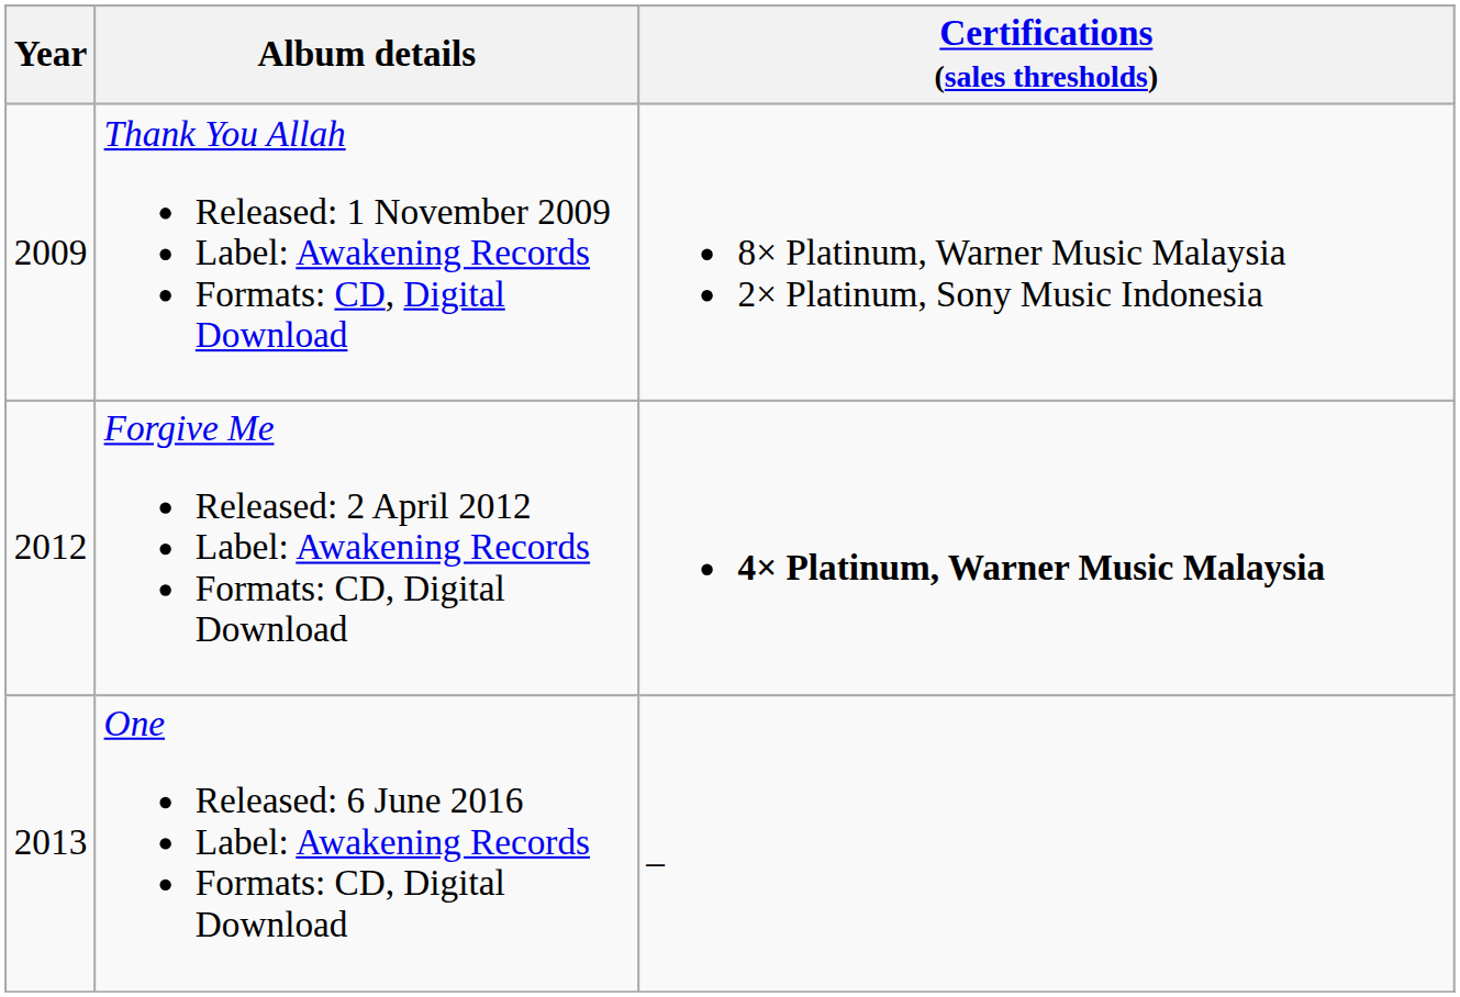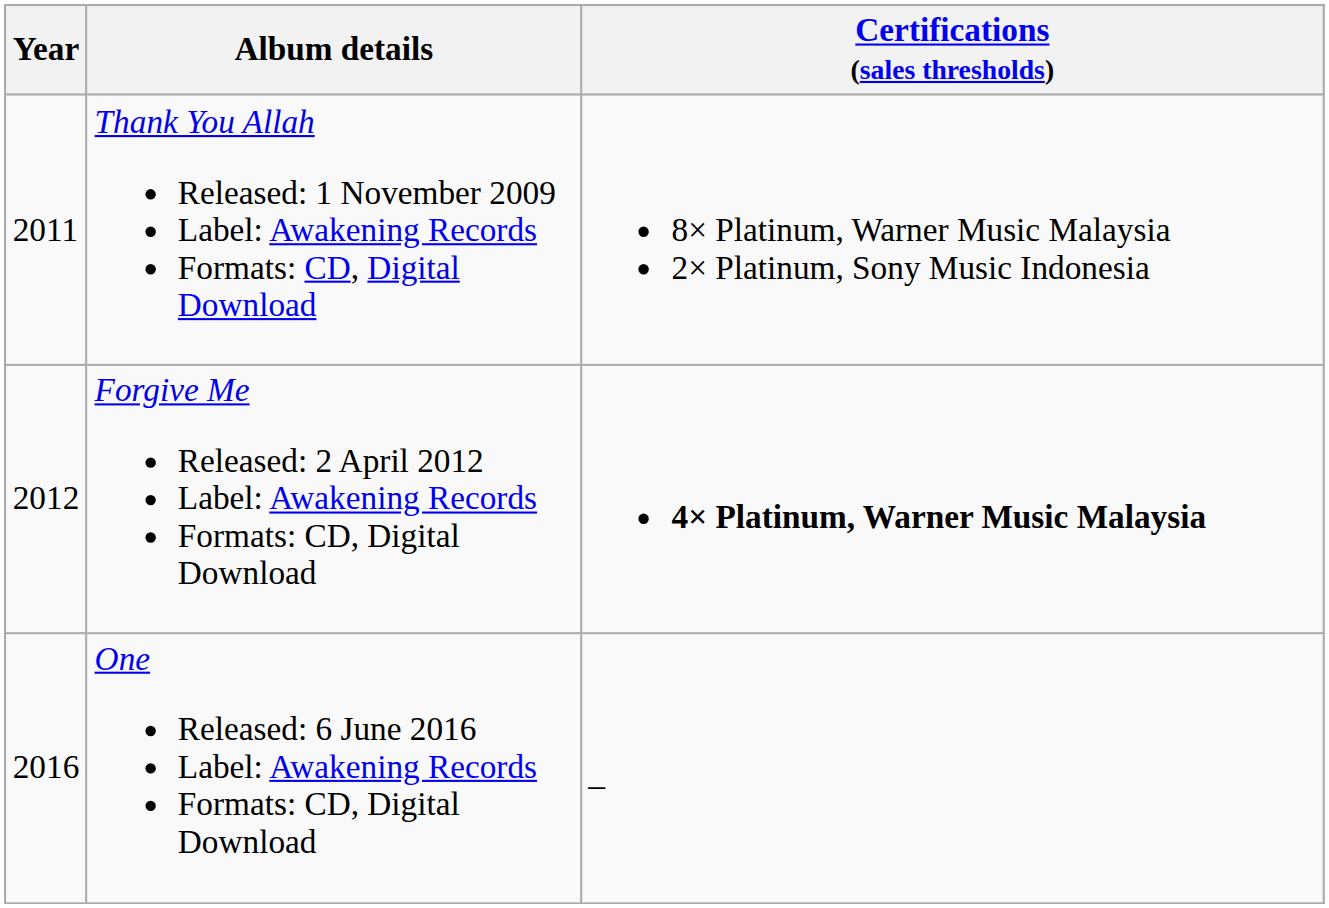row 2 | Year: 2009 -> 2011
row 4 | Year: 2013 -> 2016
